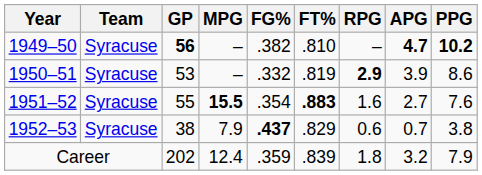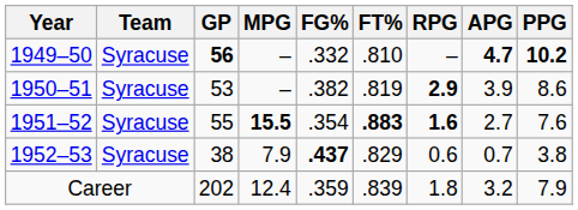1949–50 | FG%: .382 -> .332
1950–51 | FG%: .332 -> .382
1951–52 | RPG: normal -> bold
